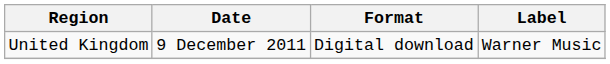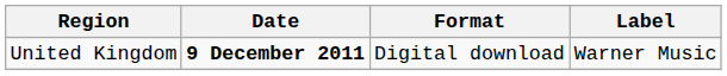United Kingdom | Date: normal -> bold
